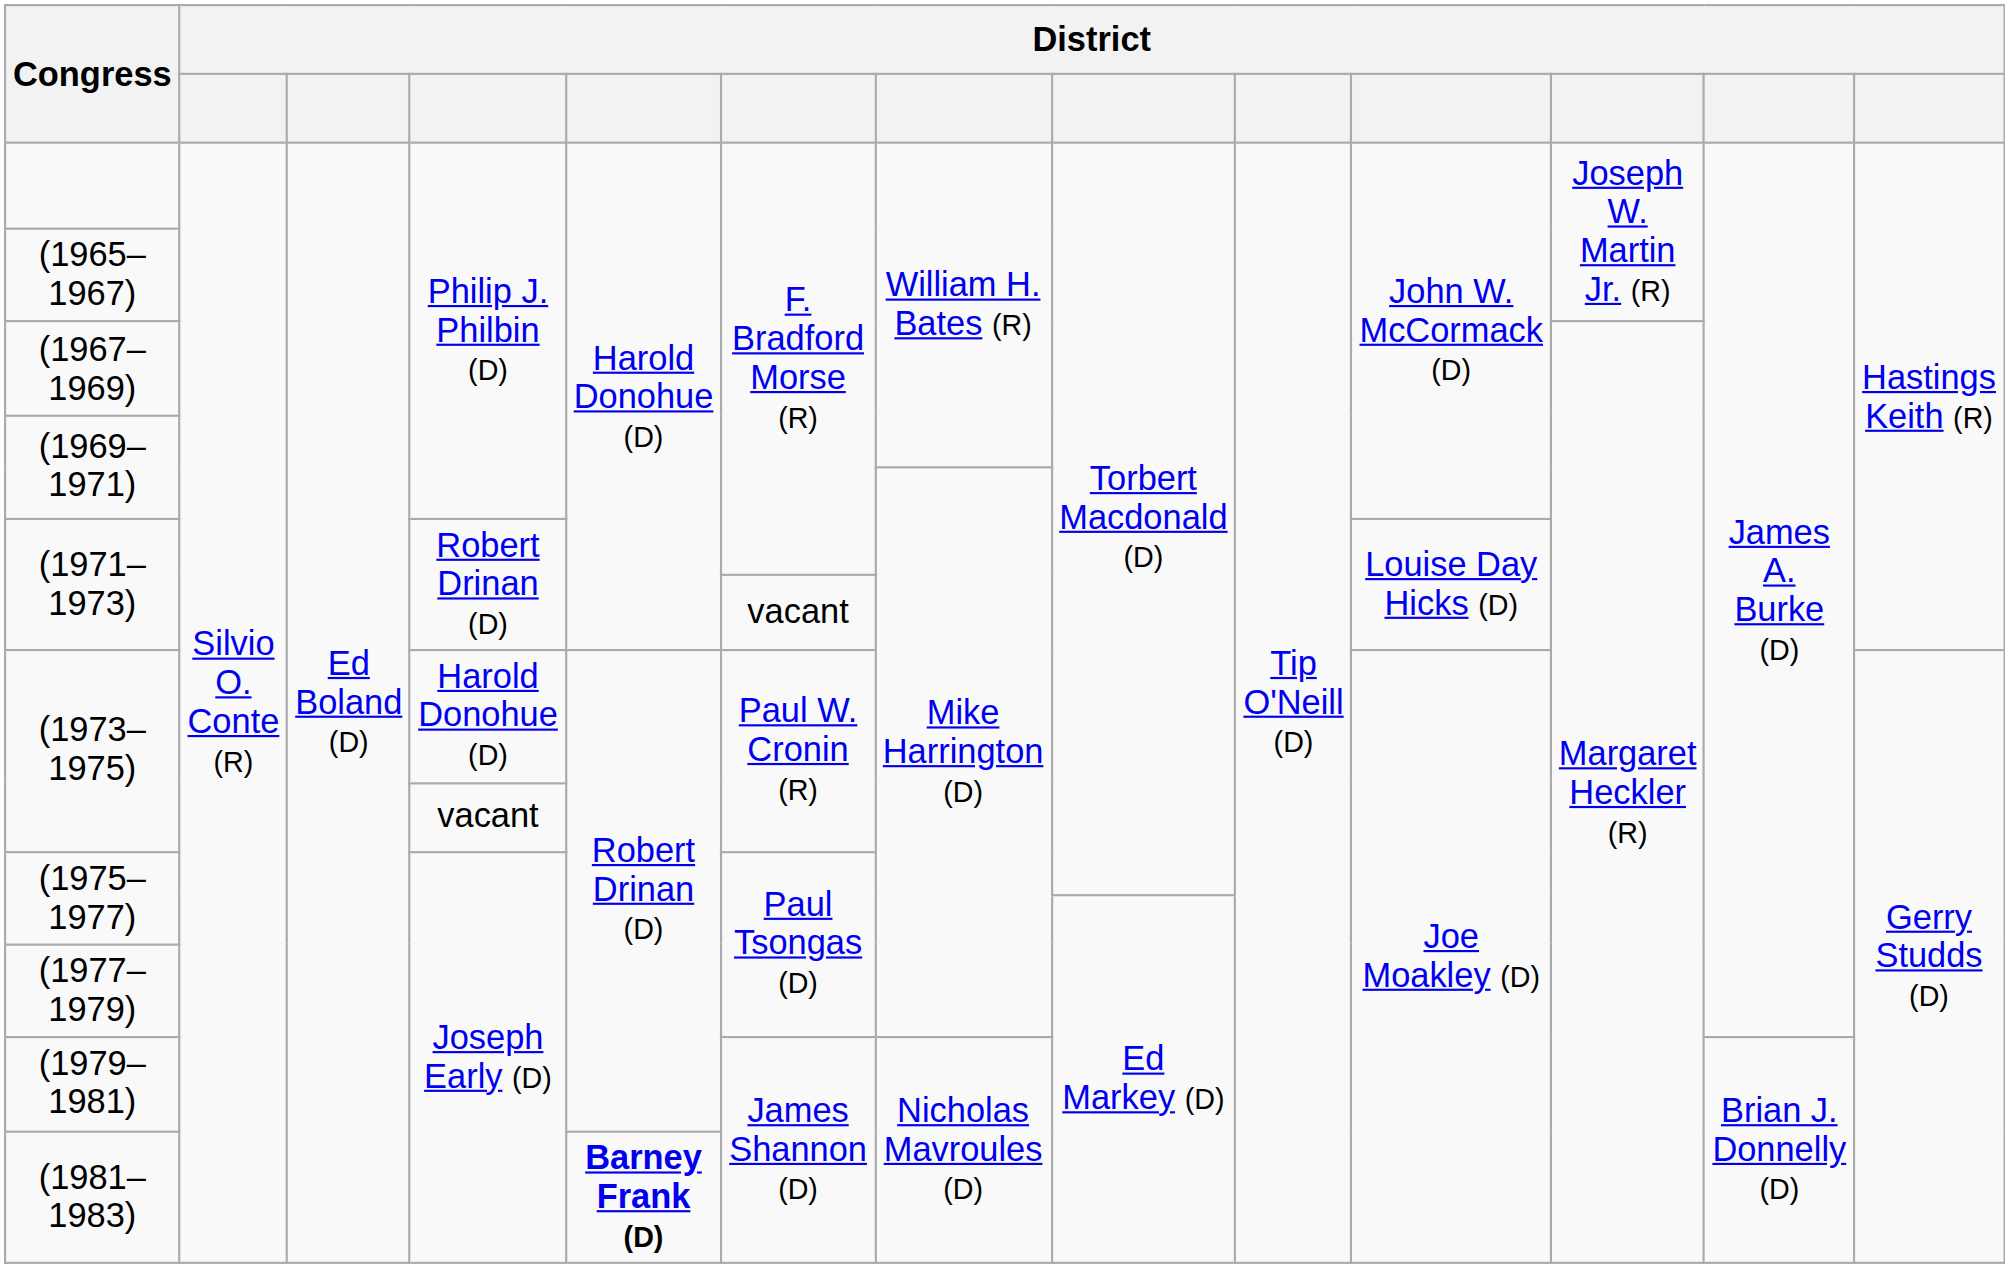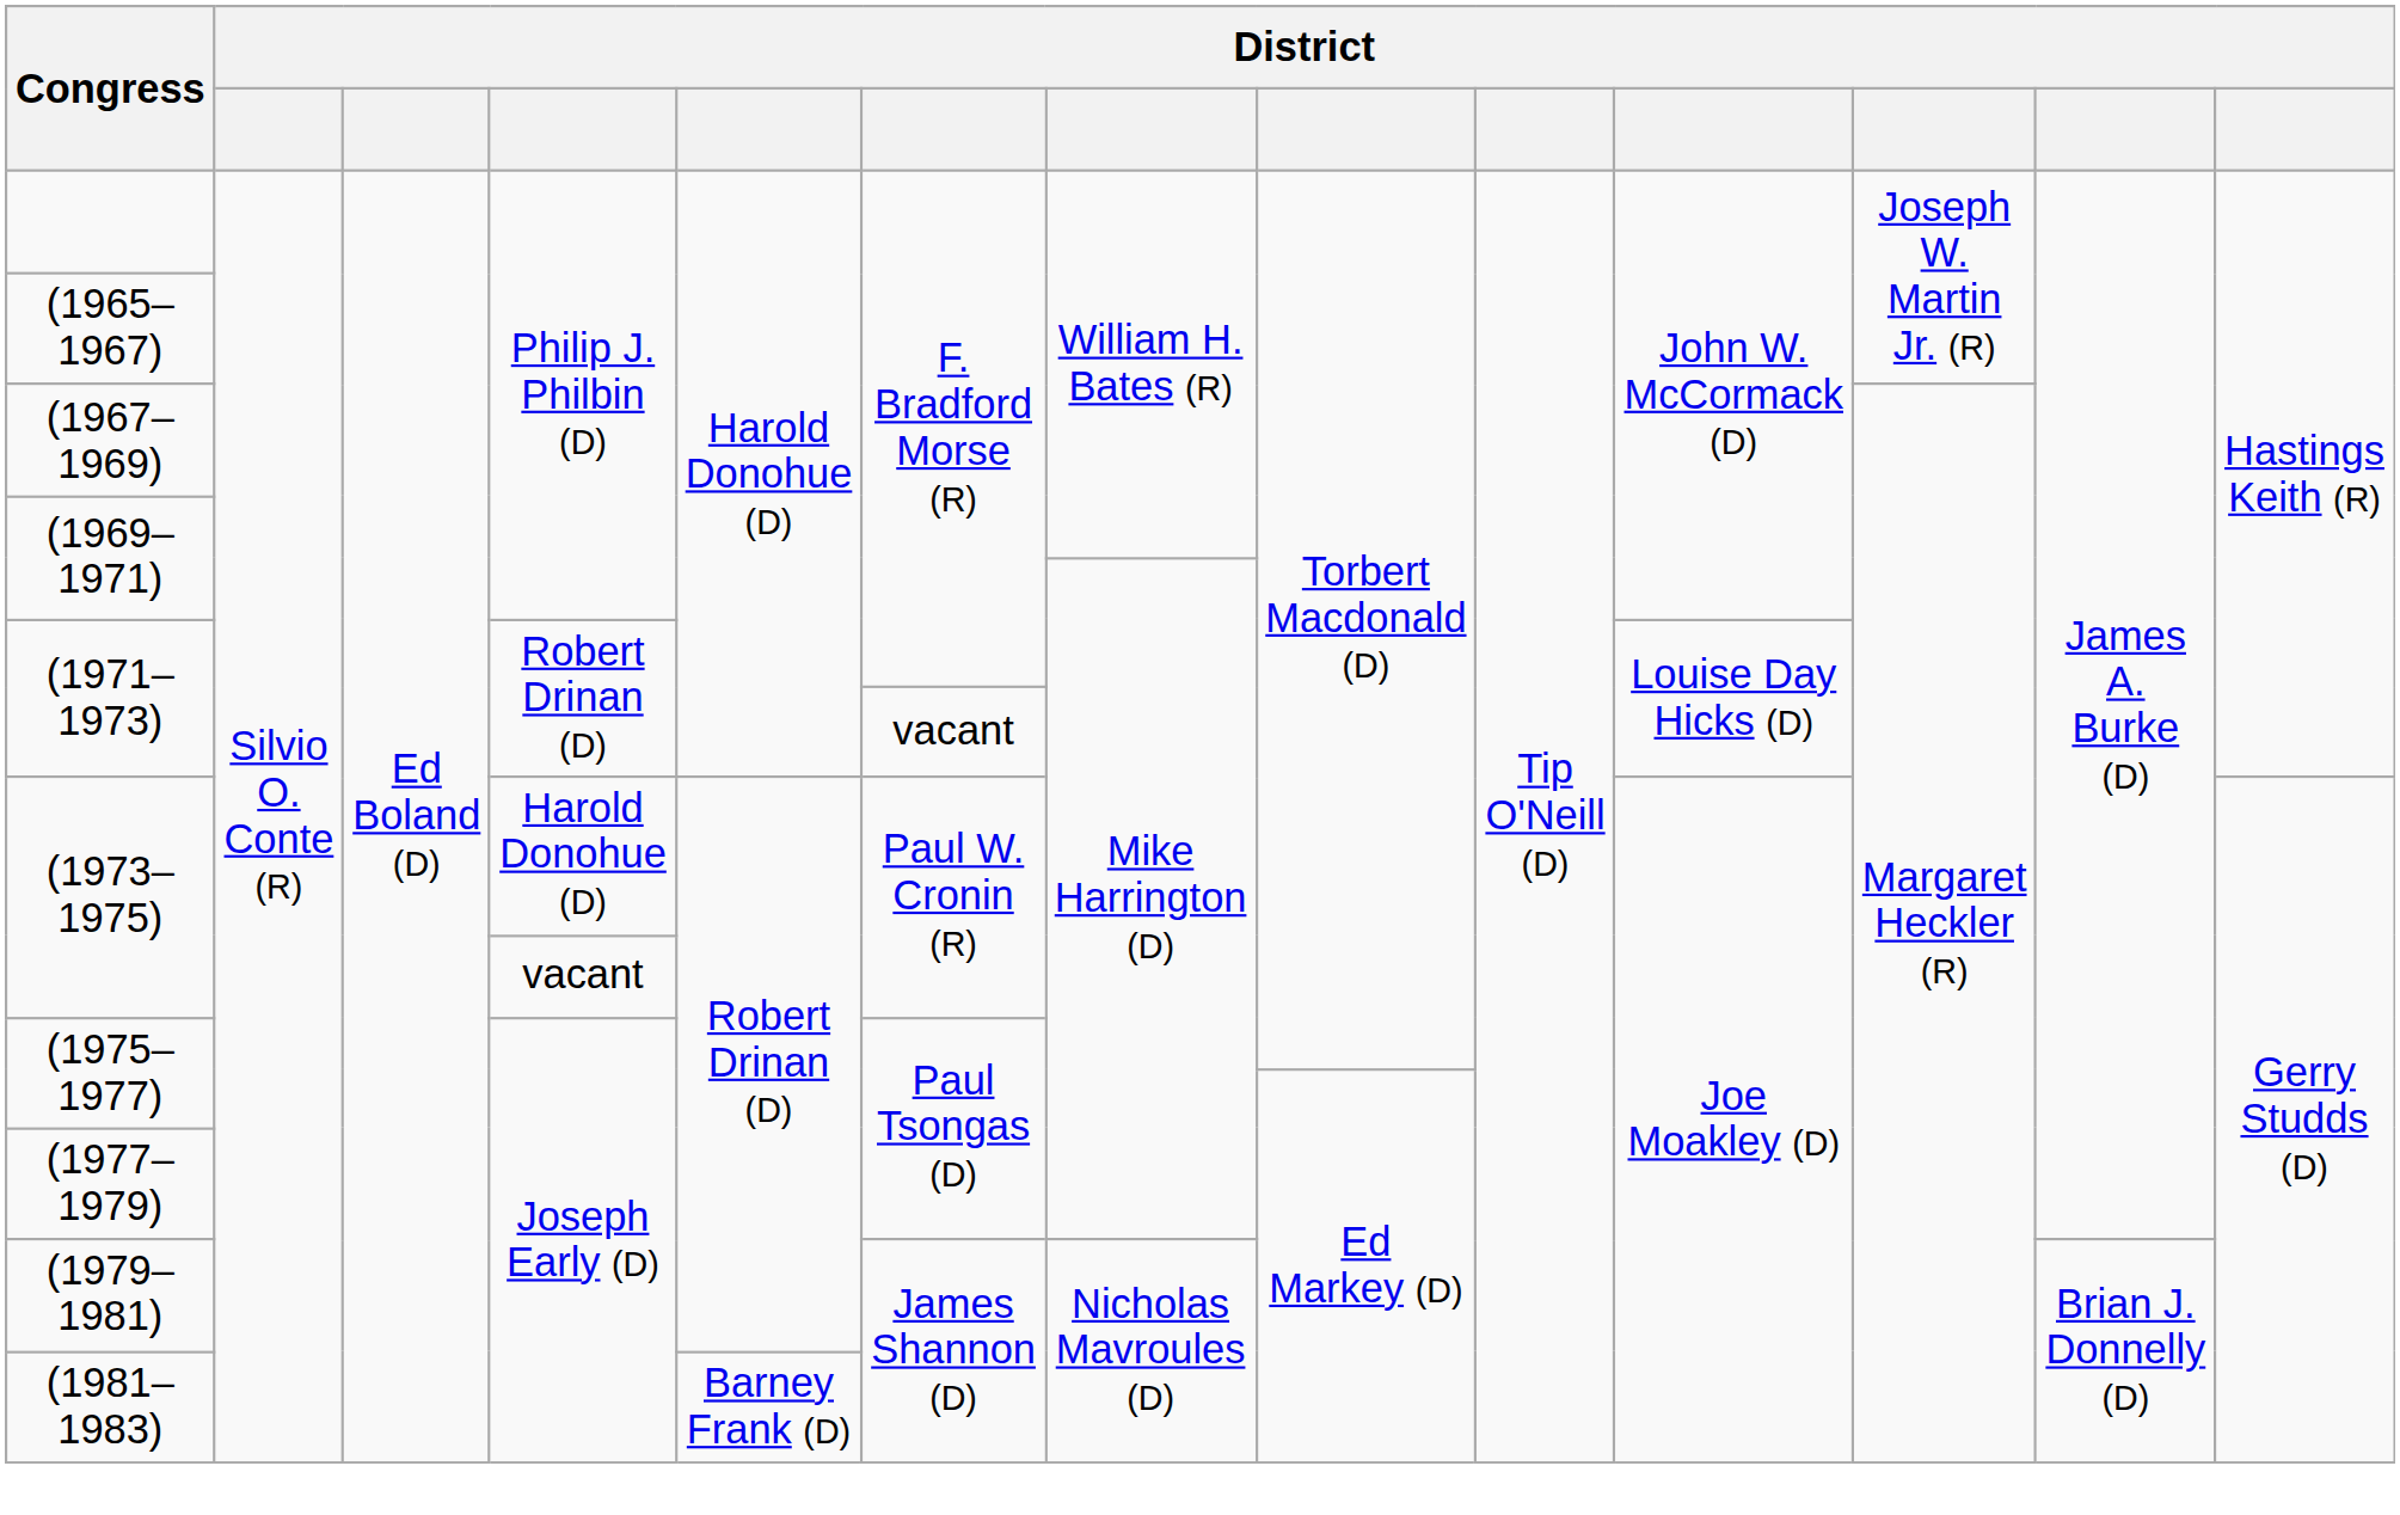(1981–1983) | column 5: bold -> normal
